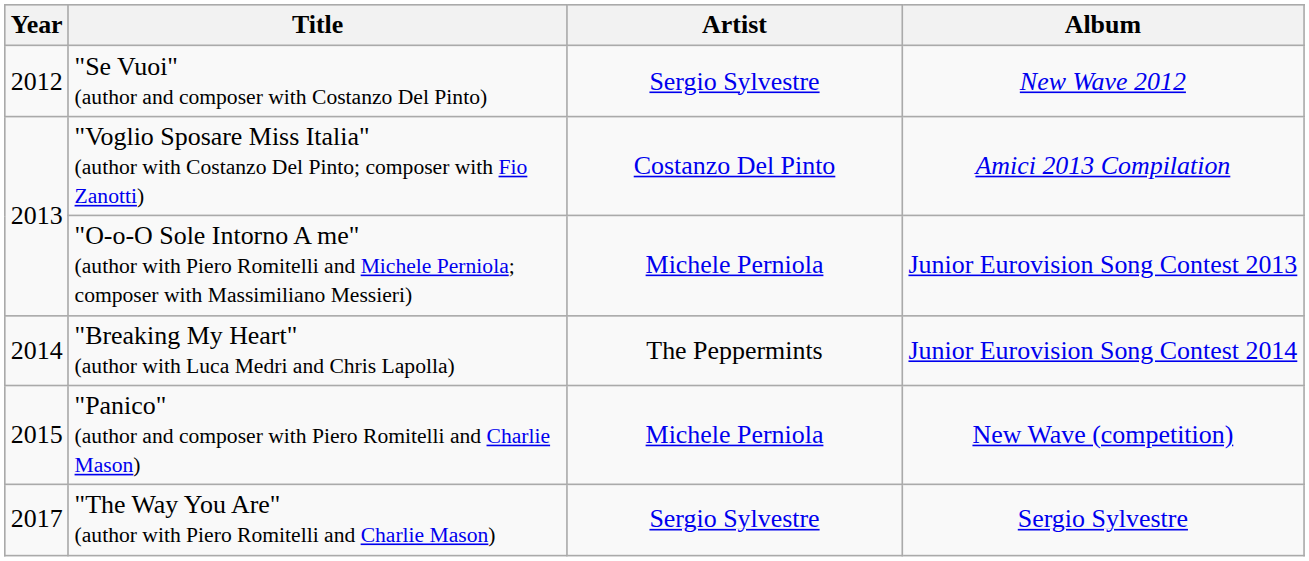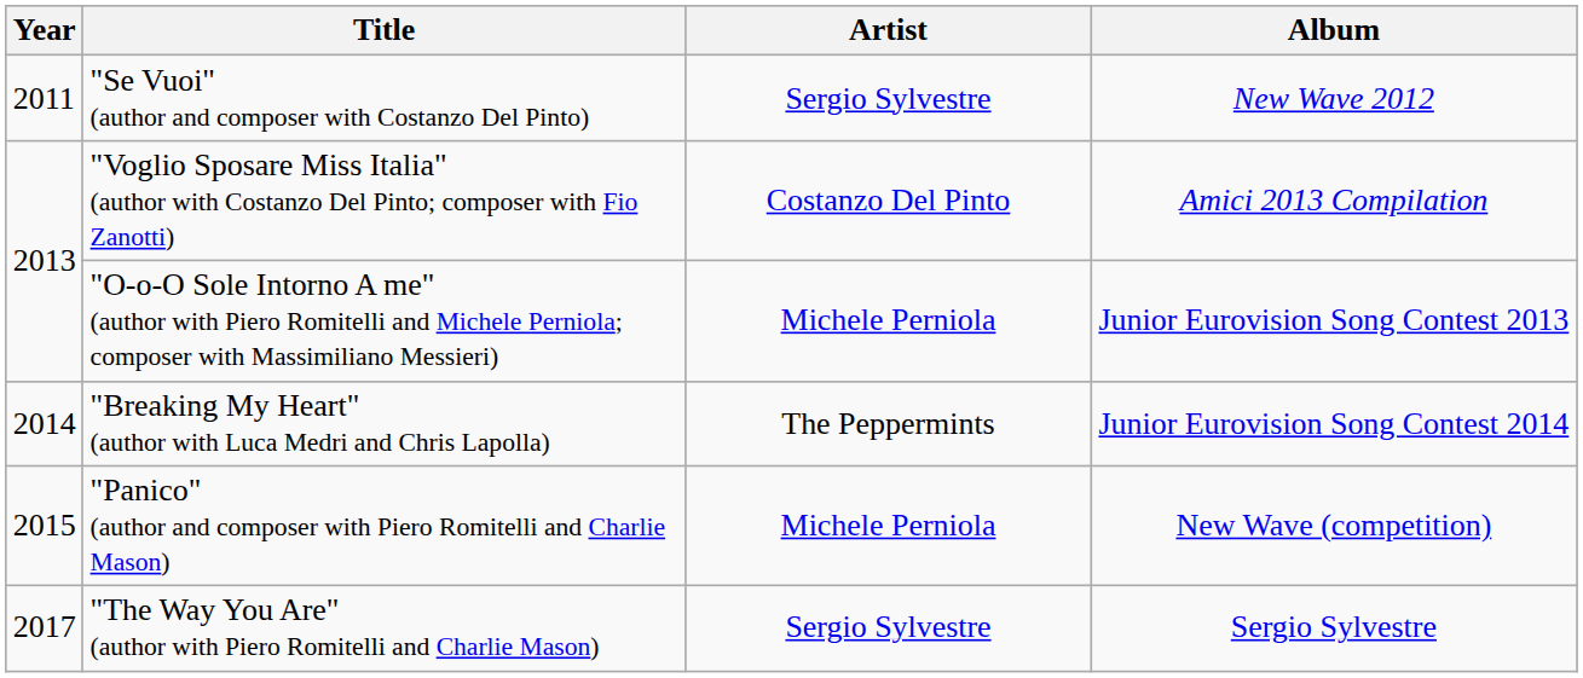"Se Vuoi" (author and composer with Costanzo Del Pinto) | Year: 2012 -> 2011
